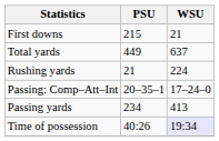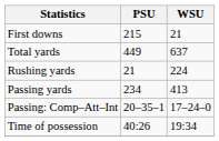rows swapped: Passing yards <-> Passing: Comp–Att–Int
Time of possession | WSU: lavender background -> no background
